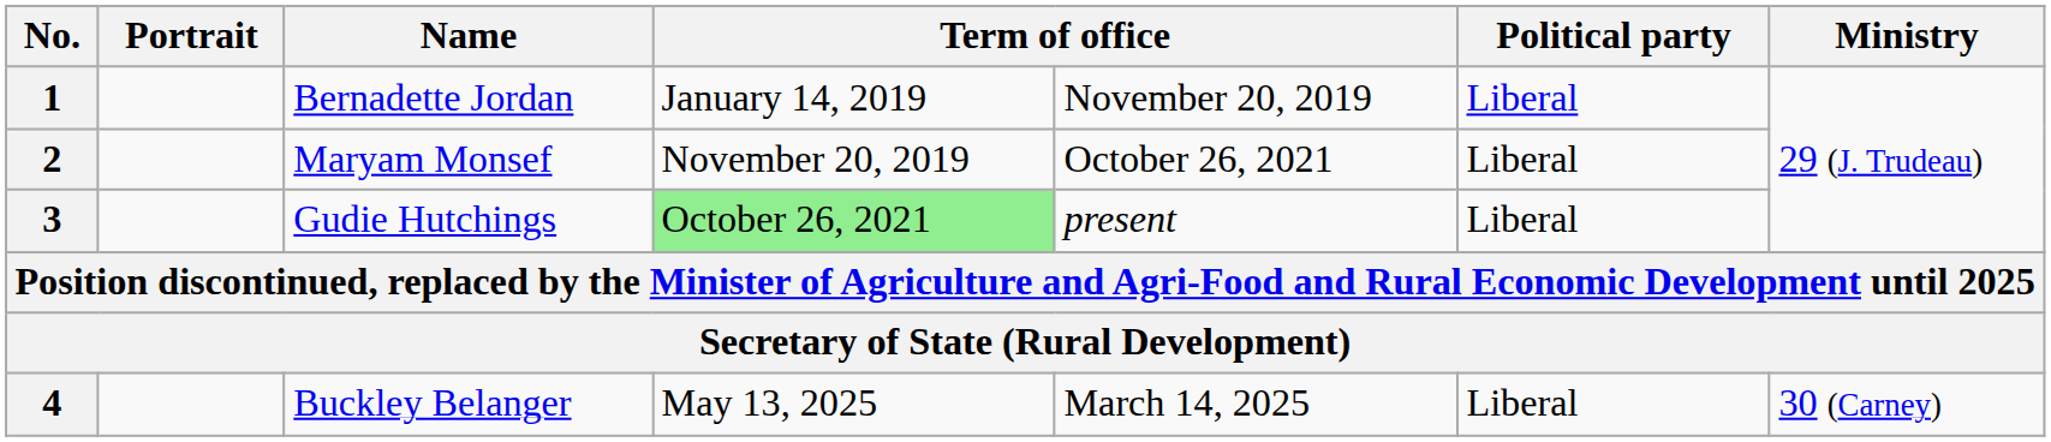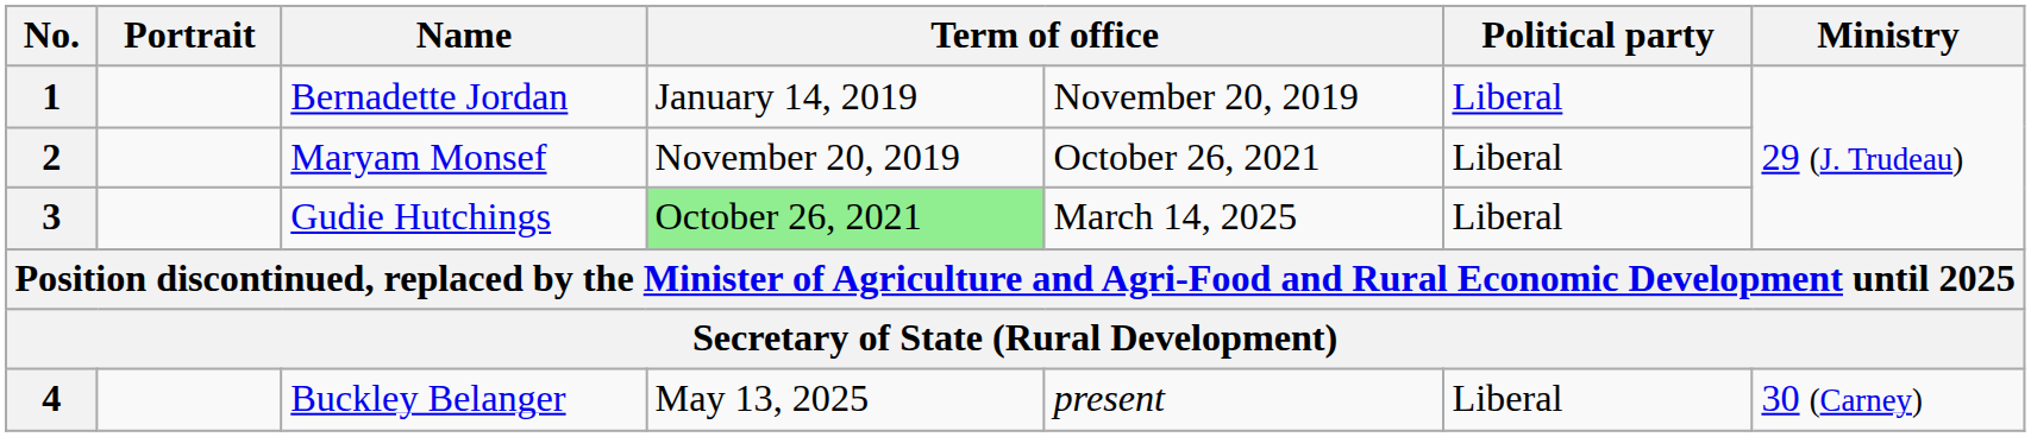3 | column 5: present -> March 14, 2025
4 | column 5: March 14, 2025 -> present
